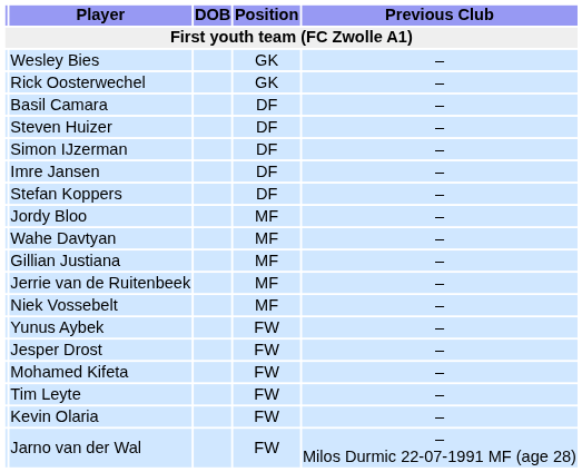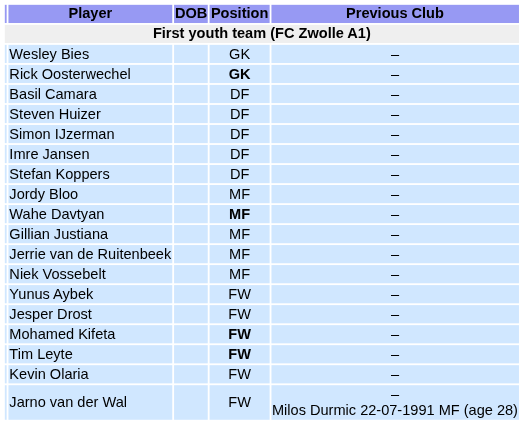Rick Oosterwechel | Position: normal -> bold
Wahe Davtyan | Position: normal -> bold
Mohamed Kifeta | Position: normal -> bold
Tim Leyte | Position: normal -> bold
